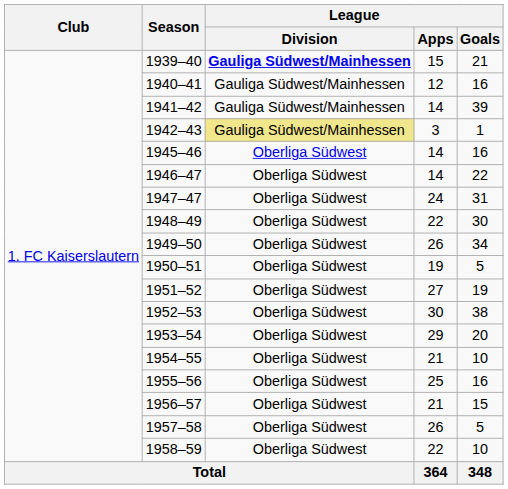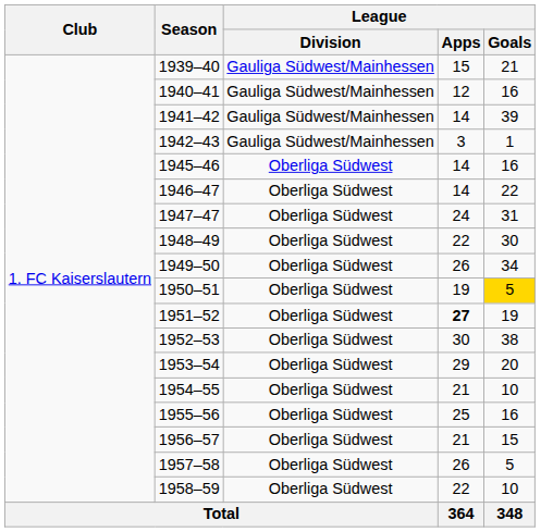1939–40 | League / Division: bold -> normal
1942–43 | League / Division: khaki background -> no background
1950–51 | League / Goals: no background -> gold background
1951–52 | League / Apps: normal -> bold
